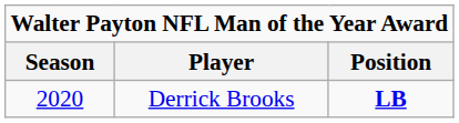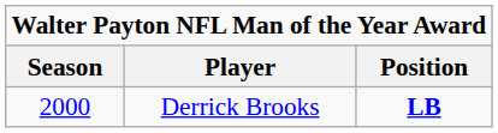Derrick Brooks | Season: 2020 -> 2000
